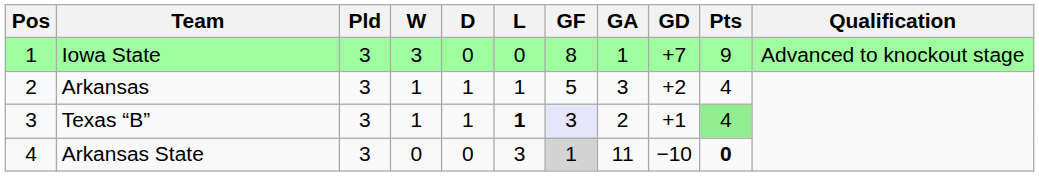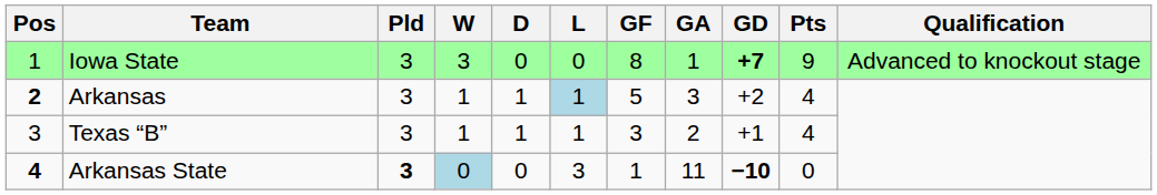Iowa State | GD: normal -> bold
Arkansas | Pos: normal -> bold
Arkansas | L: no background -> lightblue background
Texas “B” | L: bold -> normal
Texas “B” | GF: lavender background -> no background
Texas “B” | Pts: lightgreen background -> no background
Arkansas State | Pos: normal -> bold
Arkansas State | Pld: normal -> bold
Arkansas State | W: no background -> lightblue background
Arkansas State | GF: lightgrey background -> no background
Arkansas State | GD: normal -> bold
Arkansas State | Pts: bold -> normal
